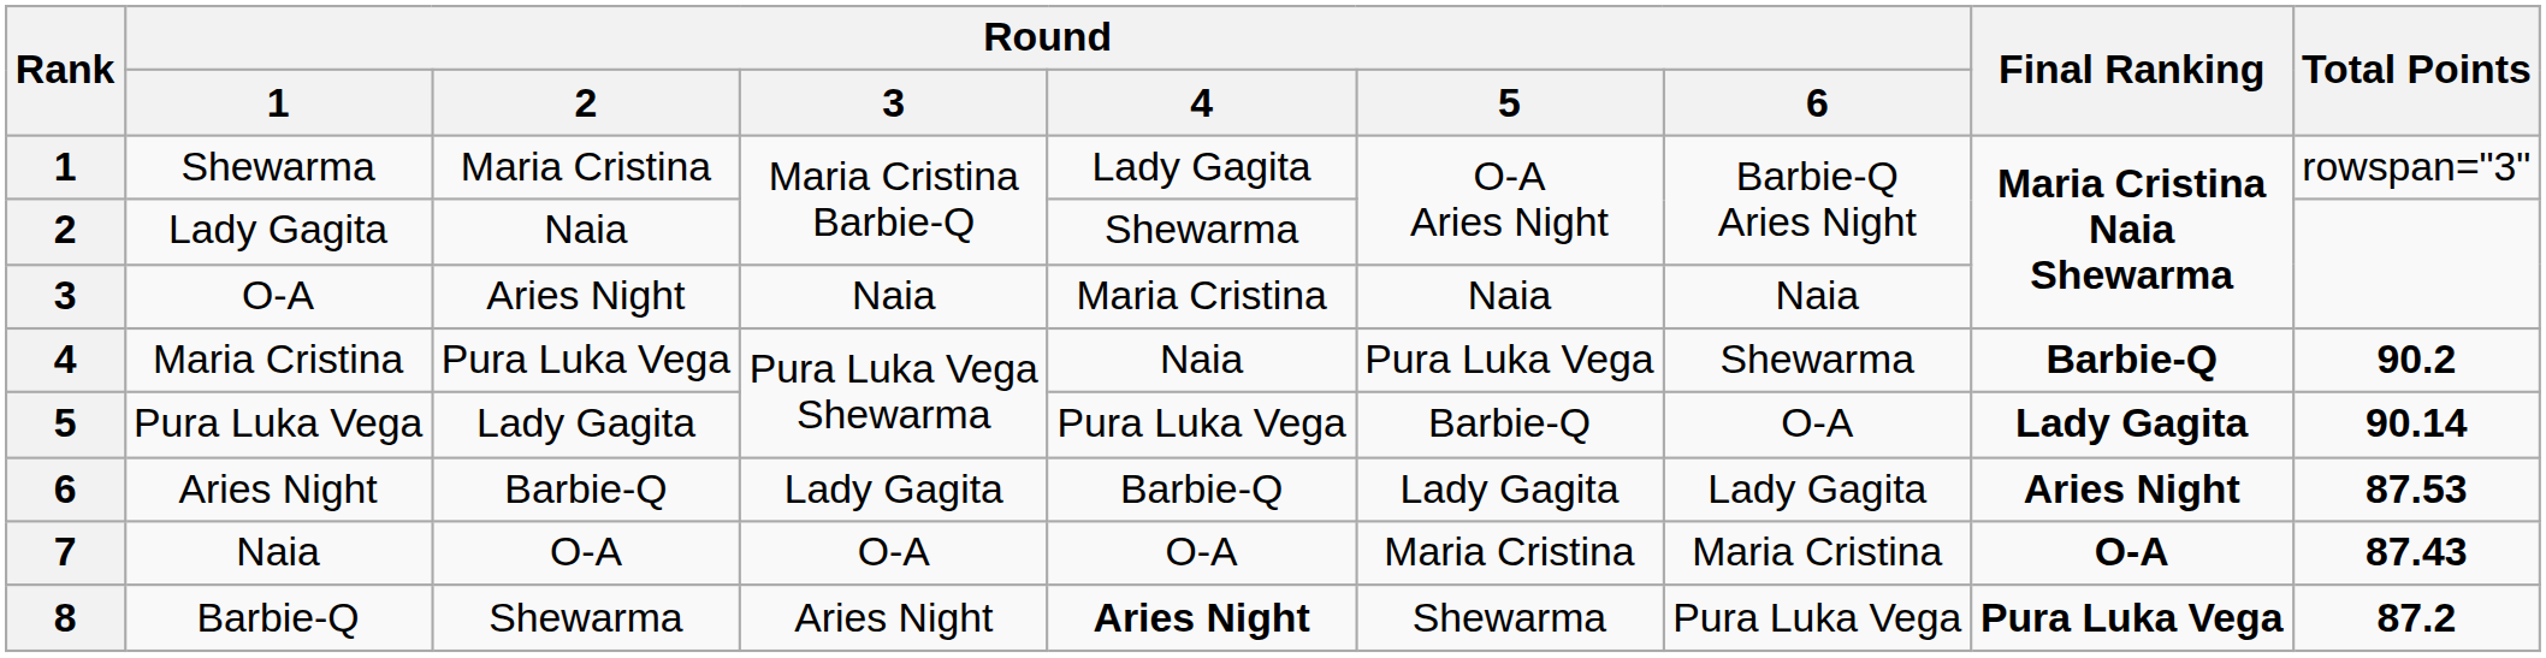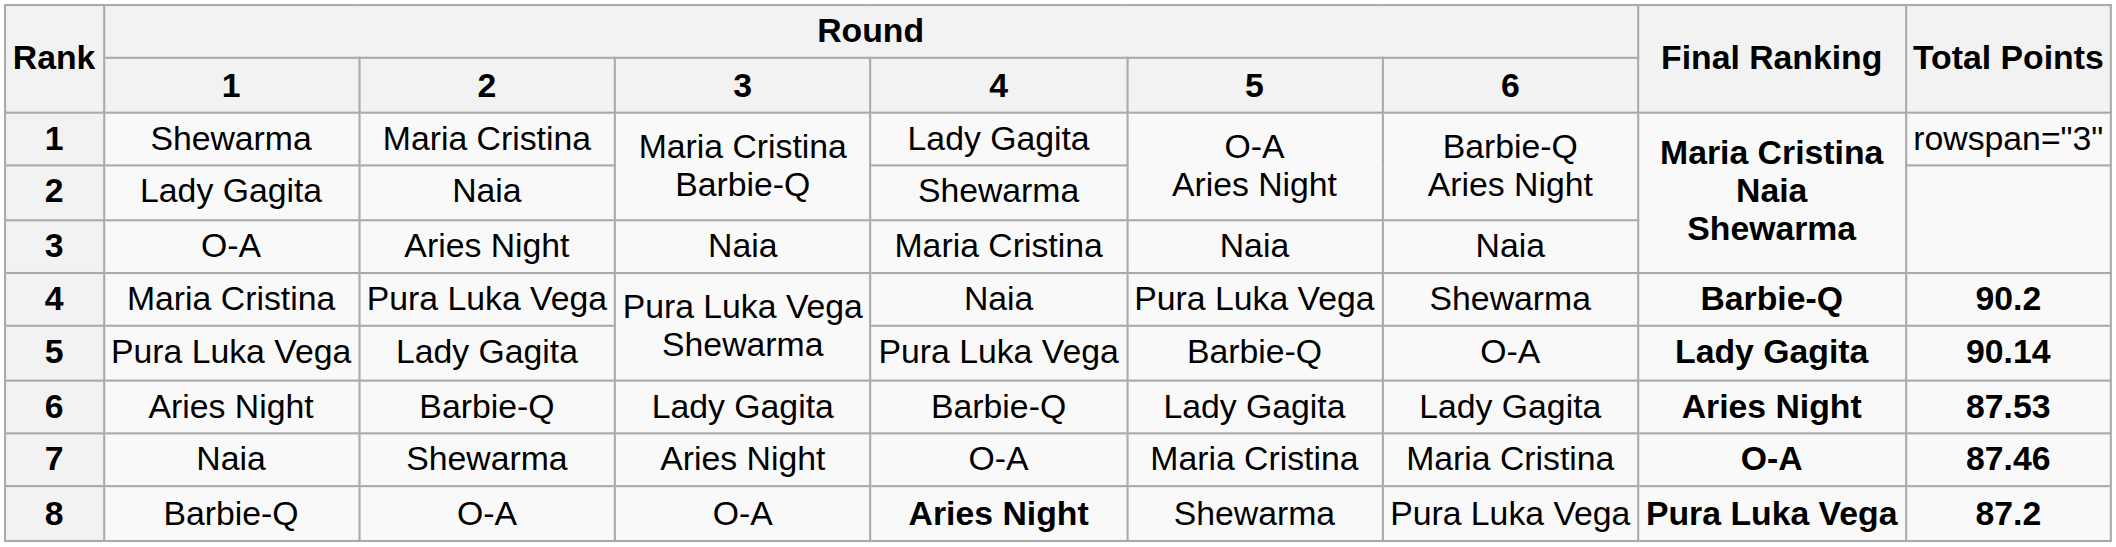7 | Round / 2: O-A -> Shewarma
7 | Round / 3: O-A -> Aries Night
7 | Total Points: 87.43 -> 87.46
8 | Round / 2: Shewarma -> O-A
8 | Round / 3: Aries Night -> O-A
